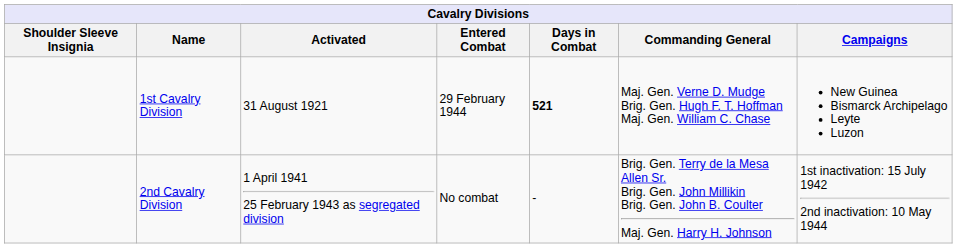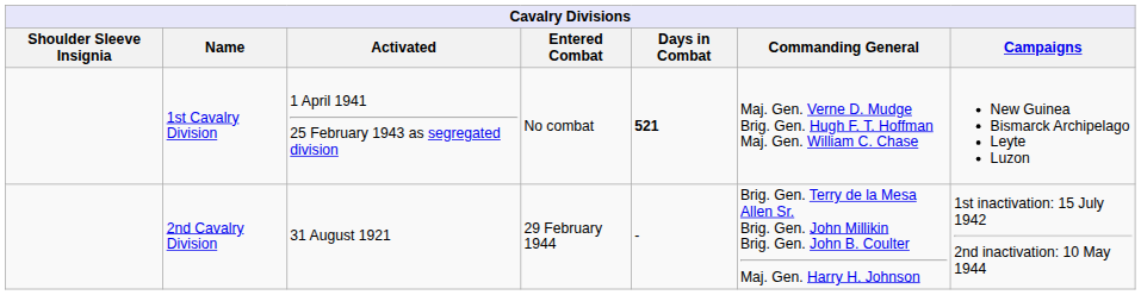1st Cavalry Division | Activated: 31 August 1921 -> 1 April 1941 25 February 1943 as segregated division
1st Cavalry Division | Entered Combat: 29 February 1944 -> No combat
2nd Cavalry Division | Activated: 1 April 1941 25 February 1943 as segregated division -> 31 August 1921
2nd Cavalry Division | Entered Combat: No combat -> 29 February 1944
